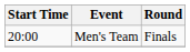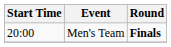Men's Team | Round: normal -> bold
